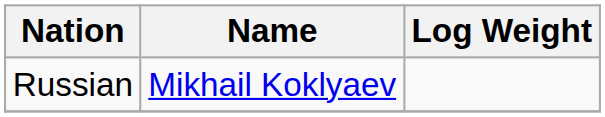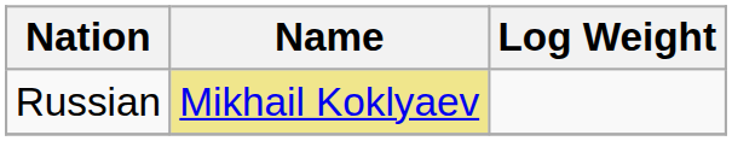Russian | Name: no background -> khaki background
